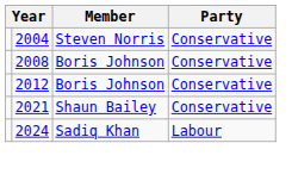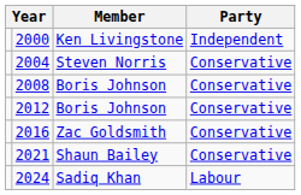+ row: 2000 | Ken Livingstone | Independent
+ row: 2016 | Zac Goldsmith | Conservative
